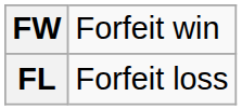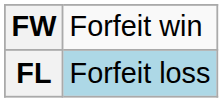FL | column 2: no background -> lightblue background
